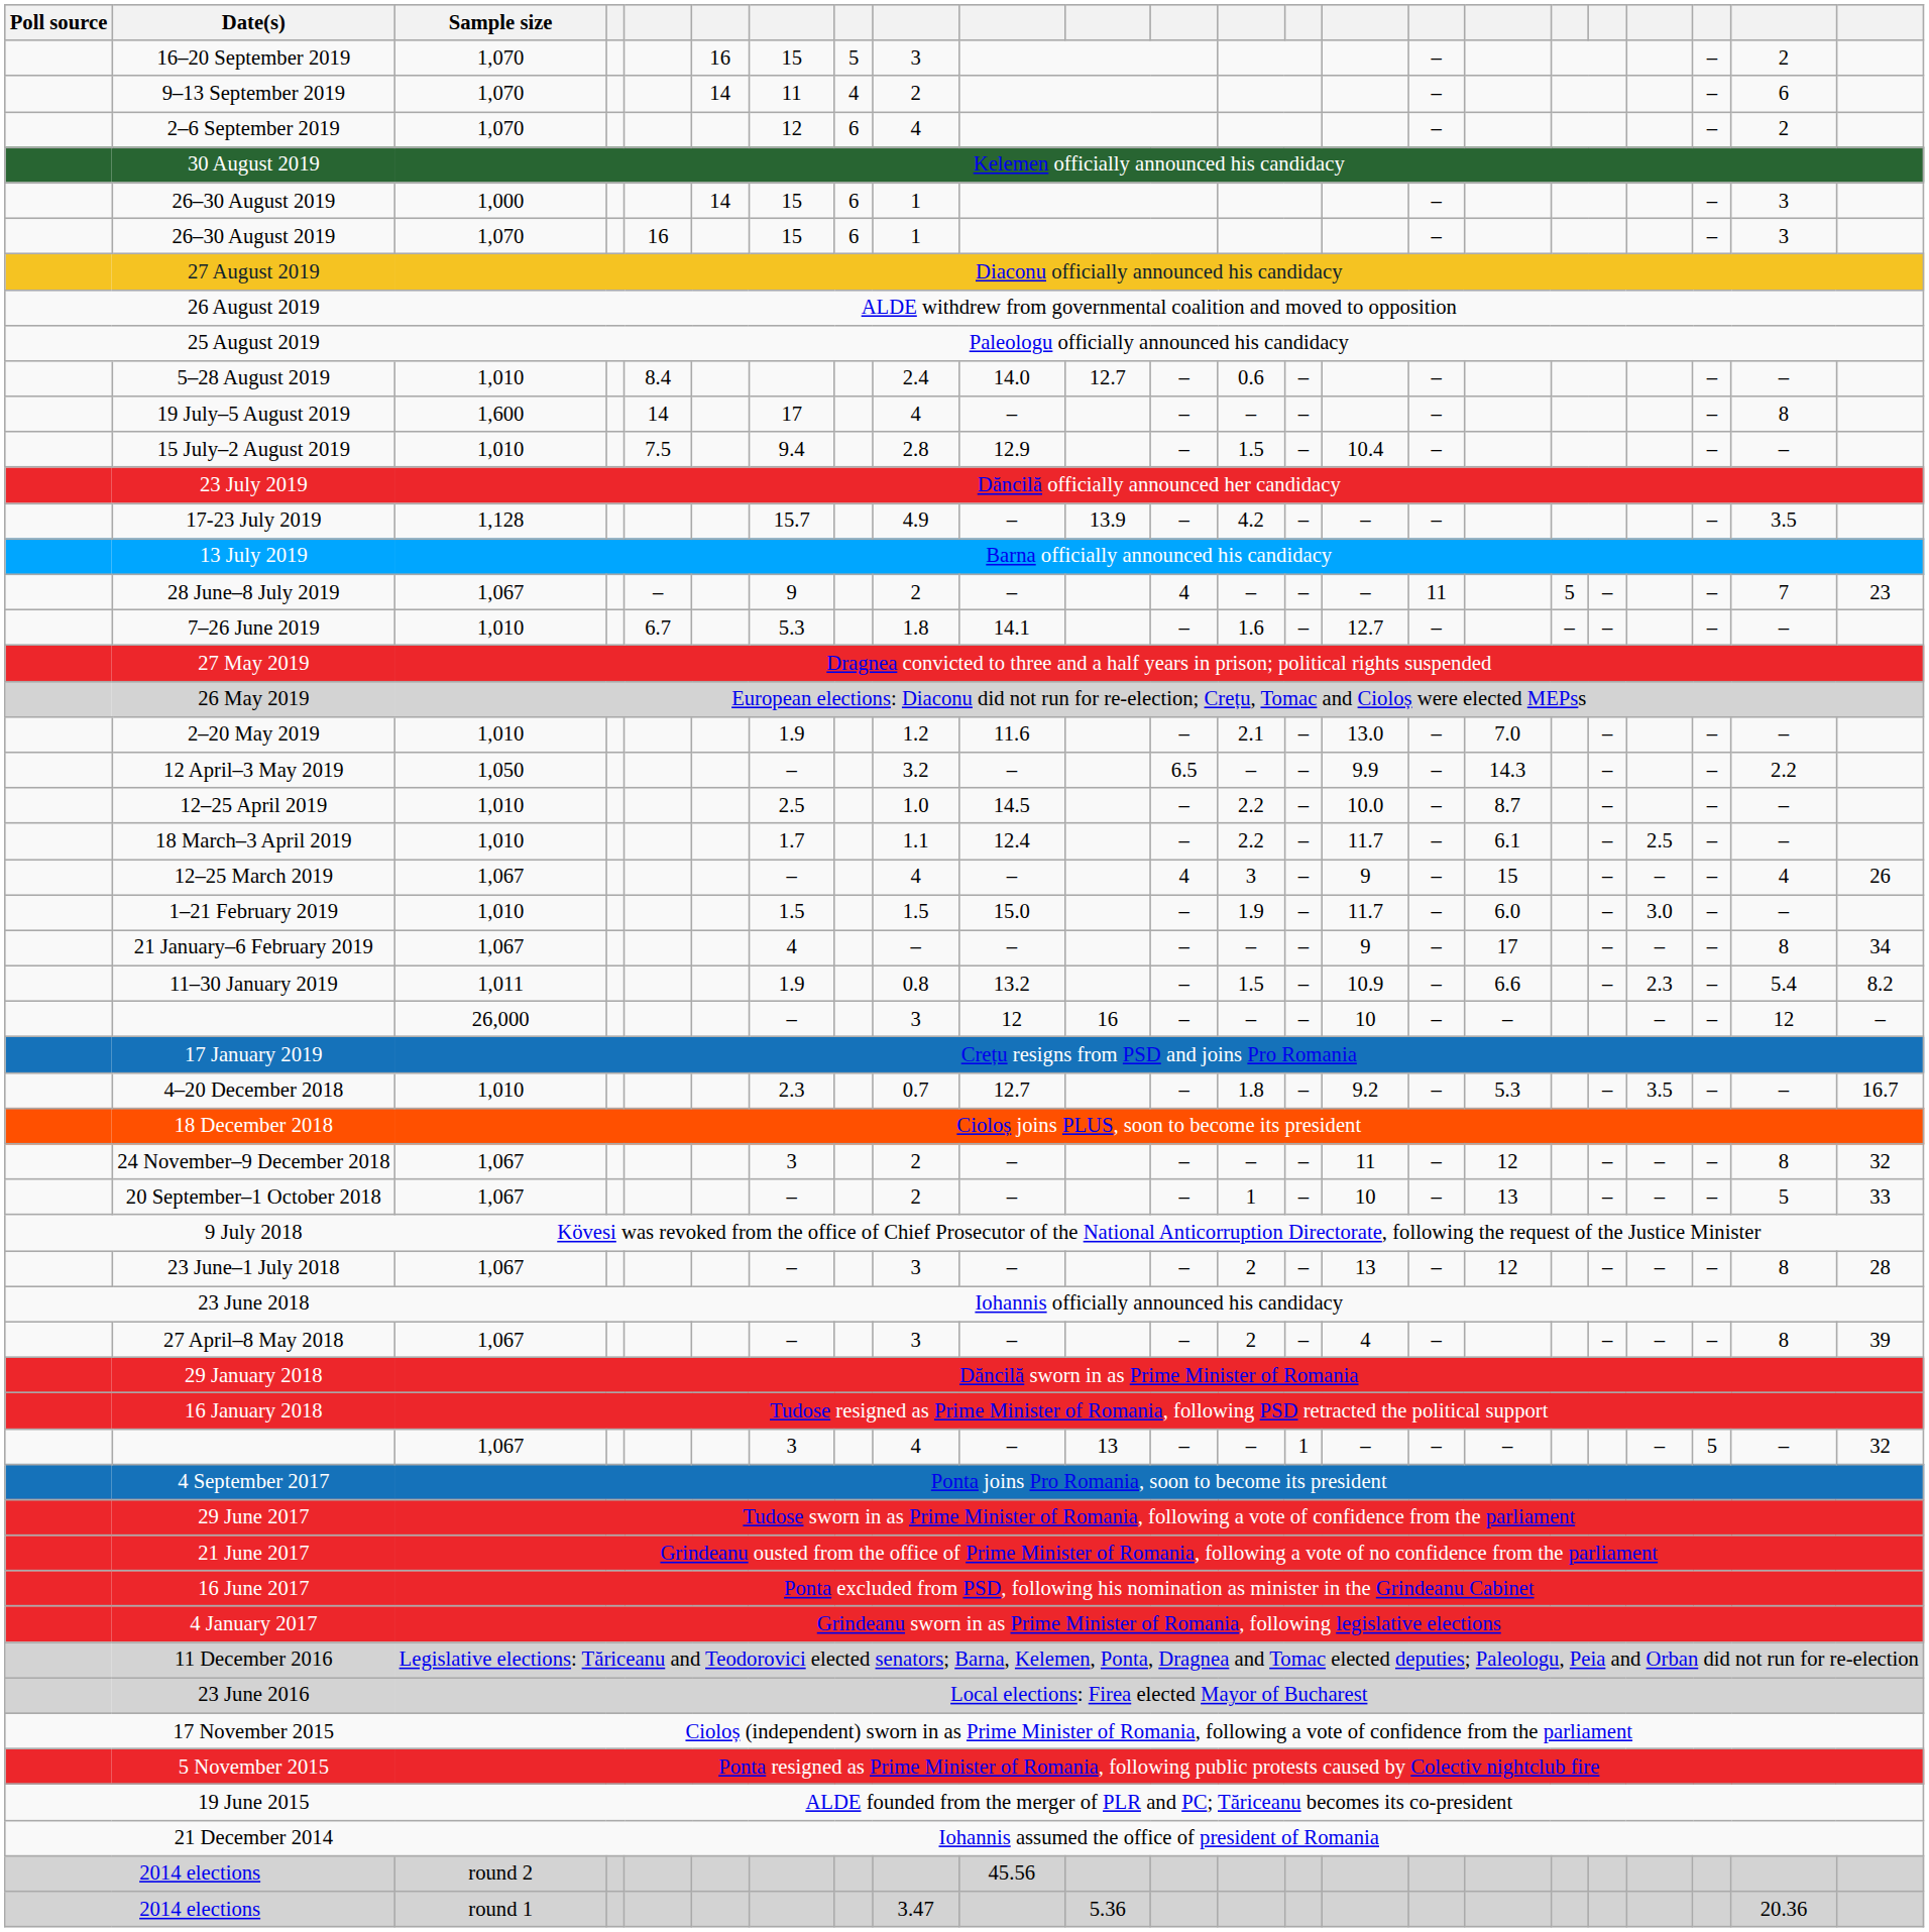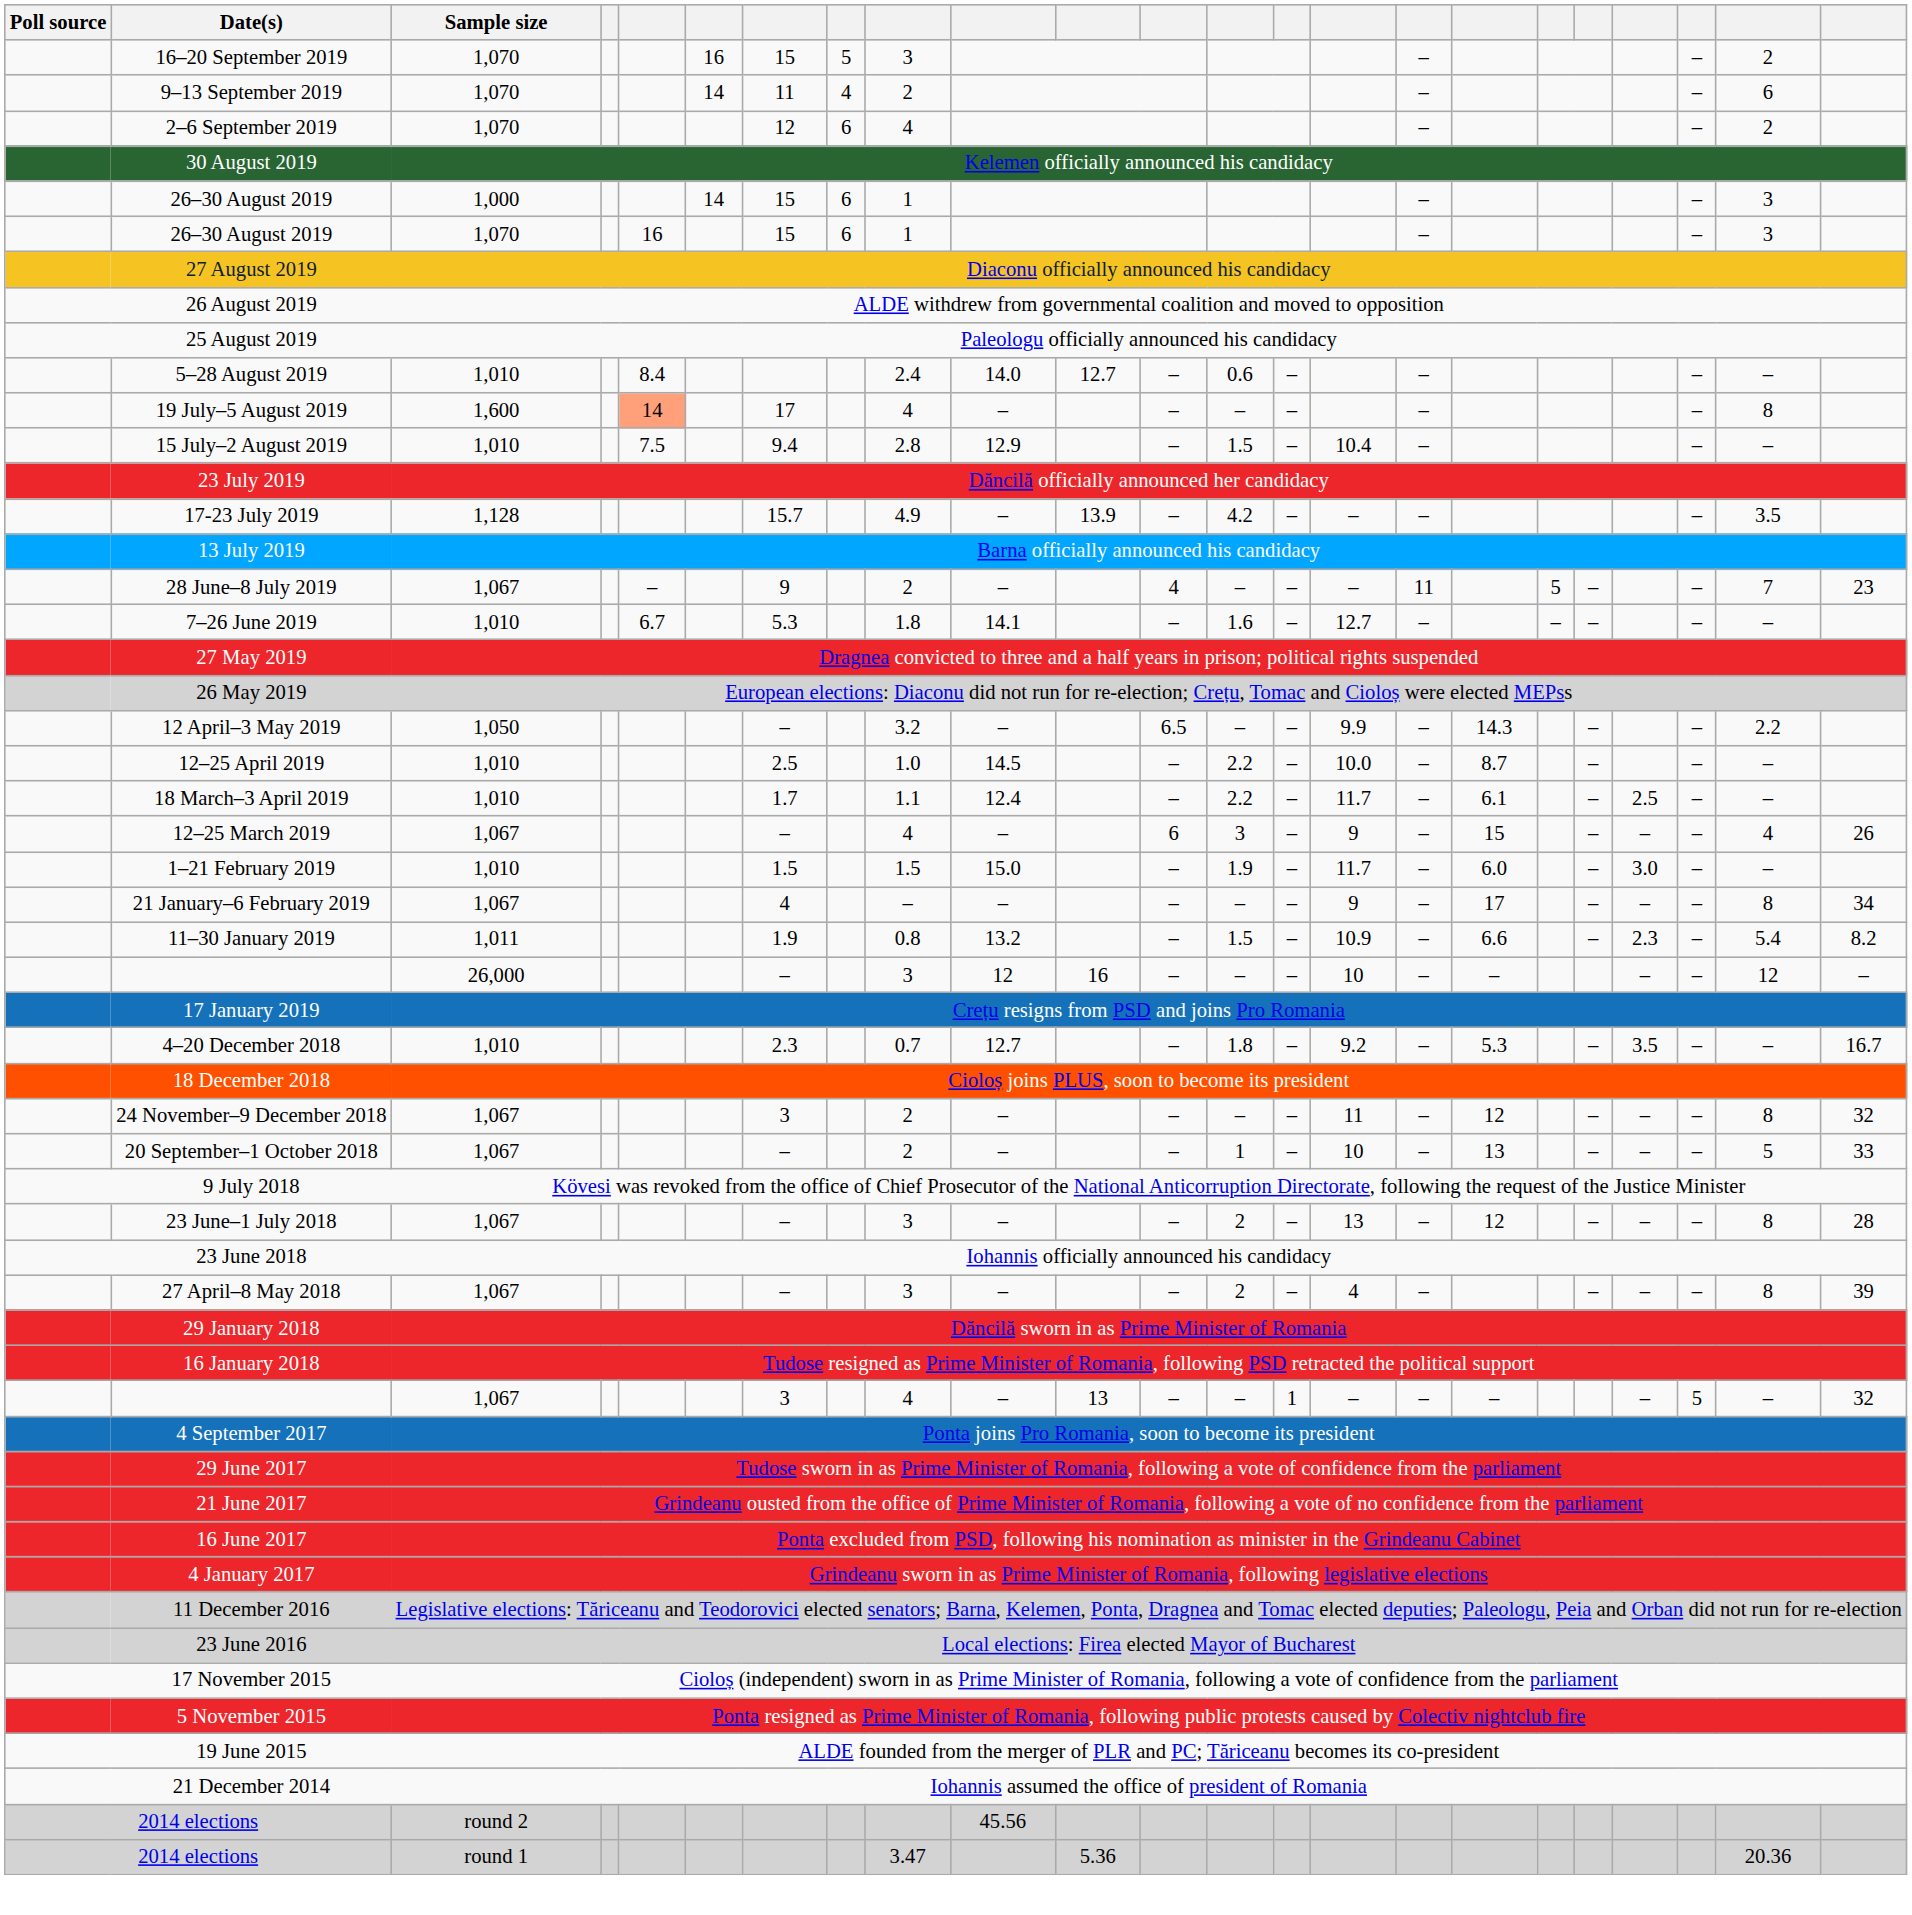19 July–5 August 2019 | column 5: no background -> lightsalmon background
- row: 2–20 May 2019 | 1,010 | 1.9 | 1.2 | 11.6 | – | 2.1 | – | 13.0 | – | 7.0 | – | – | –
12–25 March 2019 | column 12: 4 -> 6
